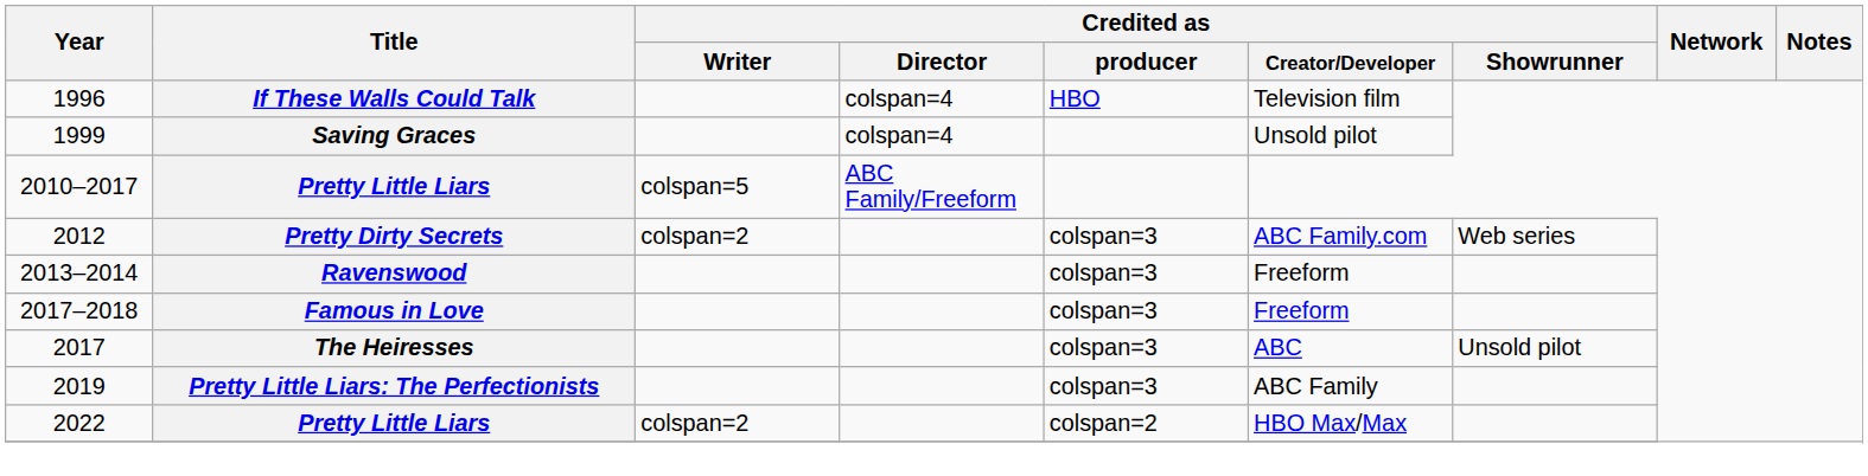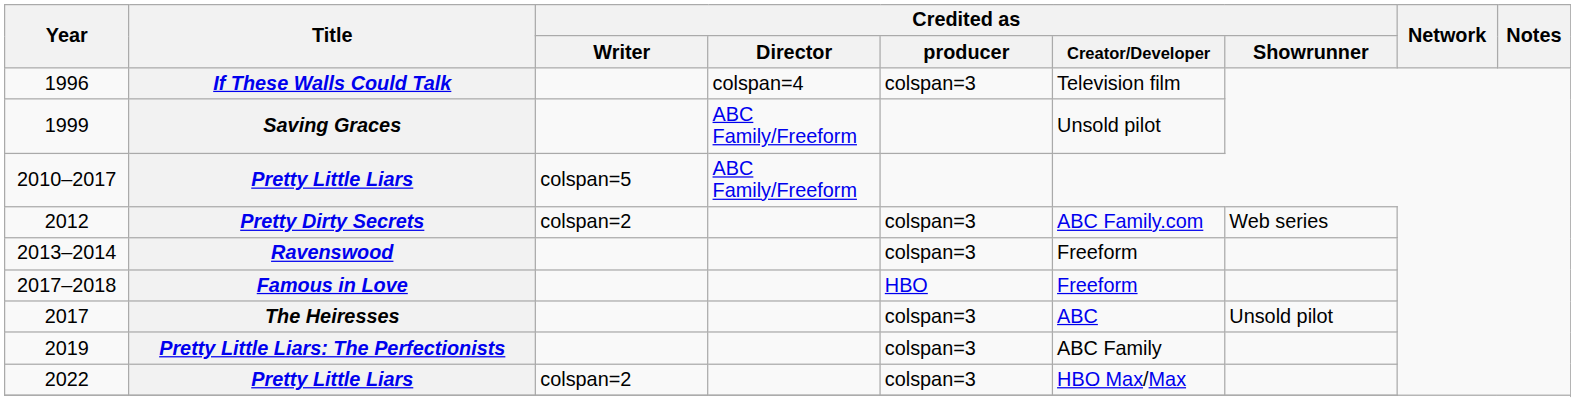1996 | Credited as / producer: HBO -> colspan=3
1999 | Credited as / Director: colspan=4 -> ABC Family/Freeform
2017–2018 | Credited as / producer: colspan=3 -> HBO
2022 | Credited as / producer: colspan=2 -> colspan=3
